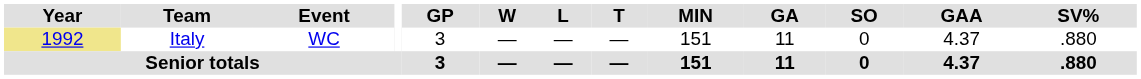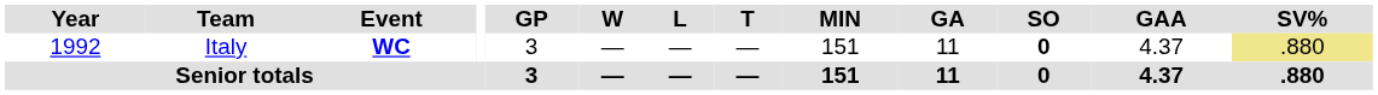Italy | Year: khaki background -> no background
Italy | Event: normal -> bold
Italy | SO: normal -> bold
Italy | SV%: no background -> khaki background
